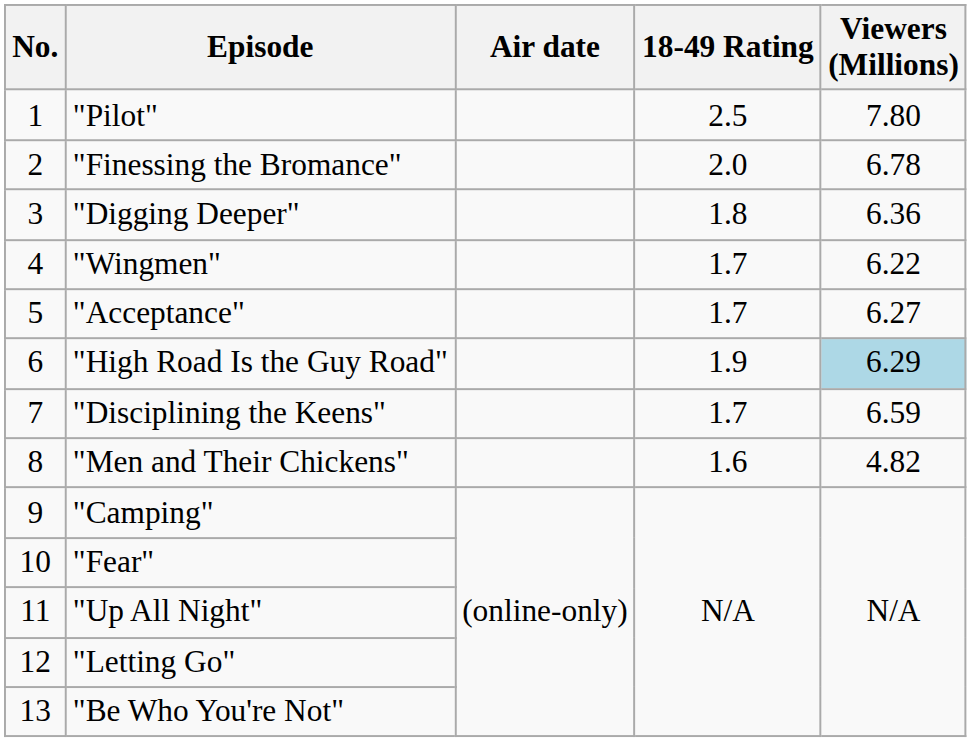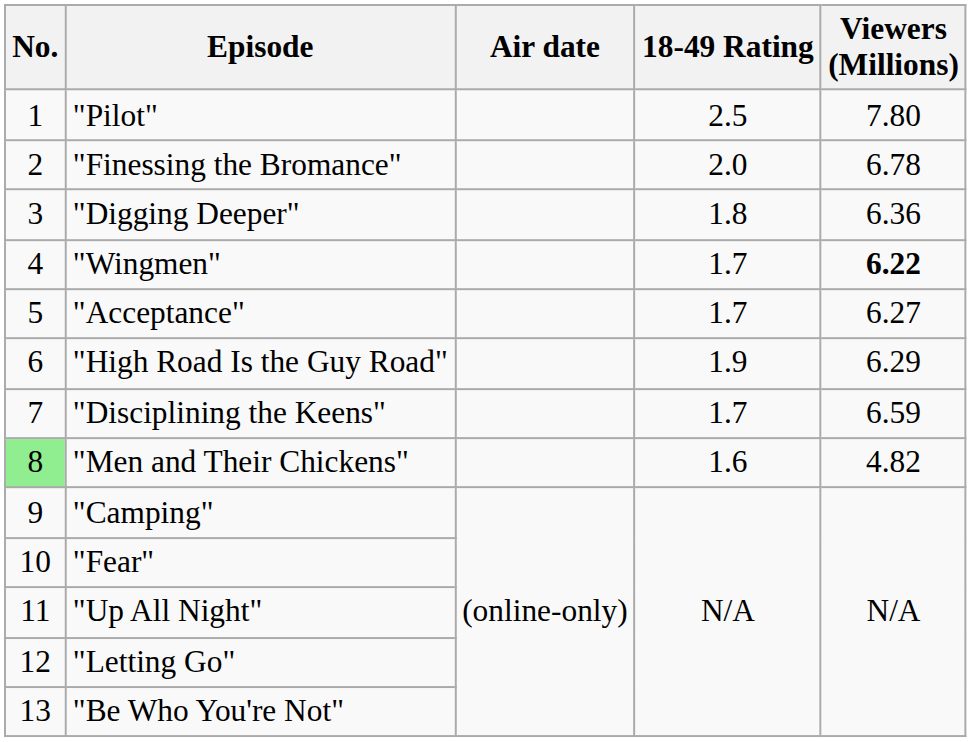"Wingmen" | Viewers (Millions): normal -> bold
"High Road Is the Guy Road" | Viewers (Millions): lightblue background -> no background
"Men and Their Chickens" | No.: no background -> lightgreen background
